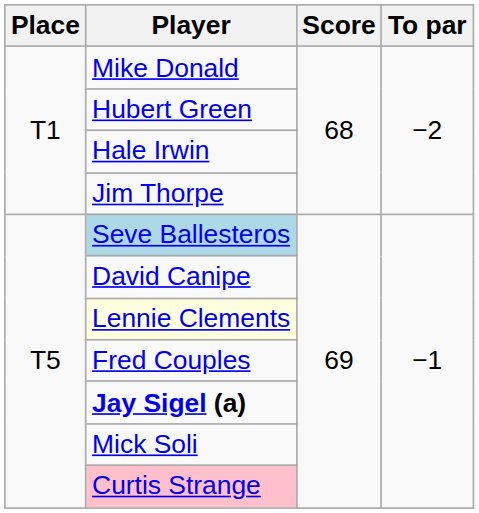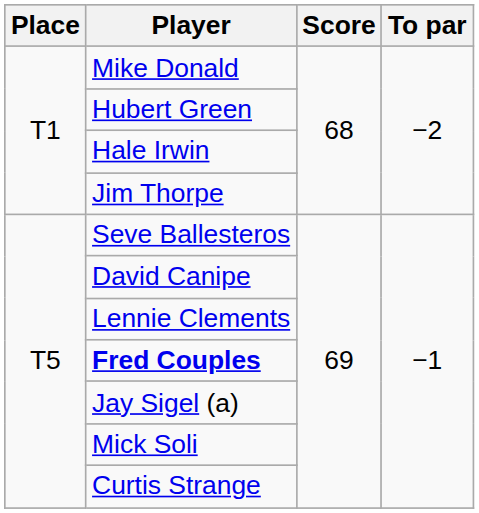Seve Ballesteros | Player: lightblue background -> no background
Lennie Clements | Player: lightyellow background -> no background
Fred Couples | Player: normal -> bold
Jay Sigel (a) | Player: bold -> normal
Curtis Strange | Player: pink background -> no background
